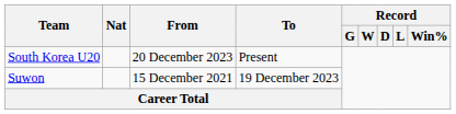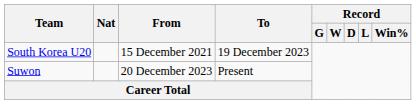South Korea U20 | From: 20 December 2023 -> 15 December 2021
South Korea U20 | To: Present -> 19 December 2023
Suwon | From: 15 December 2021 -> 20 December 2023
Suwon | To: 19 December 2023 -> Present
